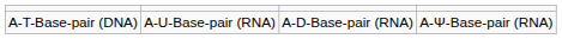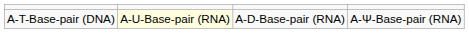A-T-Base-pair (DNA) | column 2: no background -> lightyellow background
